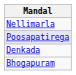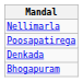row 3 | column 1: lavender background -> no background
